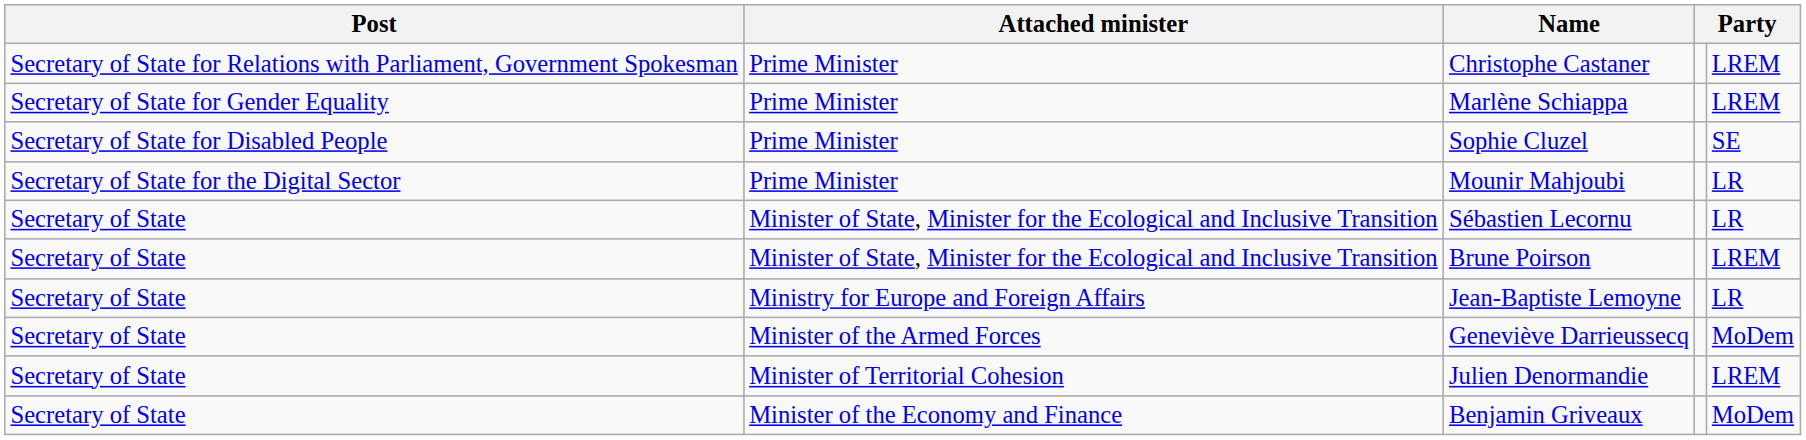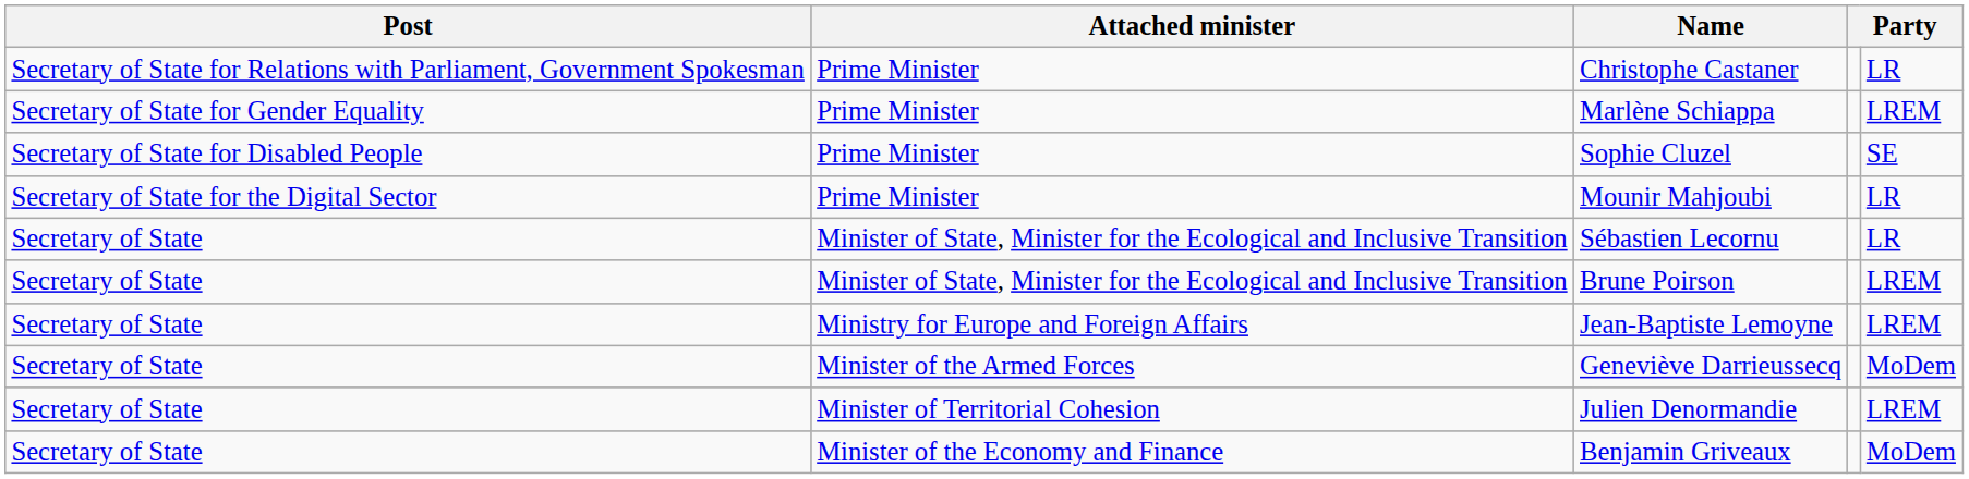Christophe Castaner | column 5: LREM -> LR
Jean-Baptiste Lemoyne | column 5: LR -> LREM
